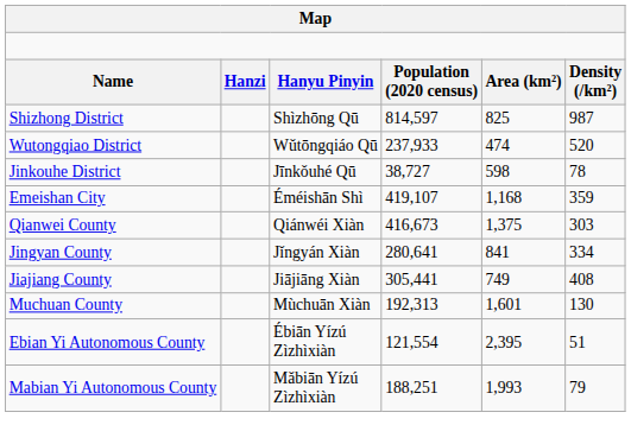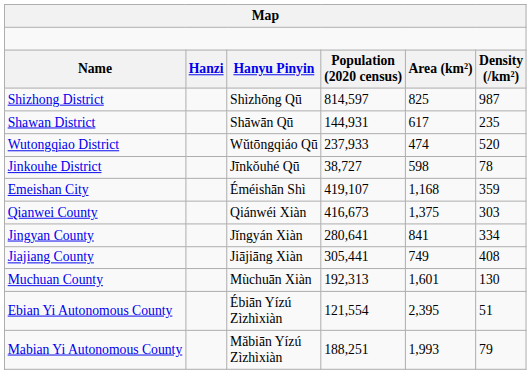+ row: Shawan District | Shāwān Qū | 144,931 | 617 | 235
